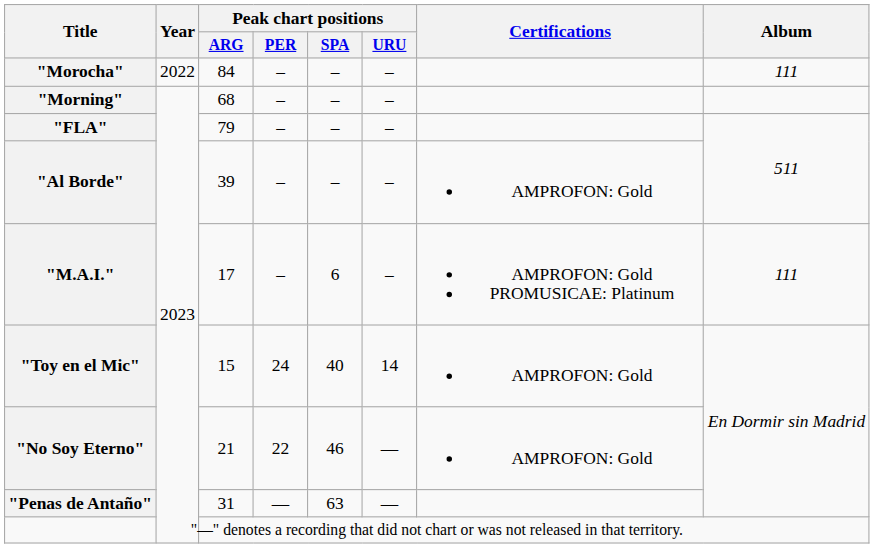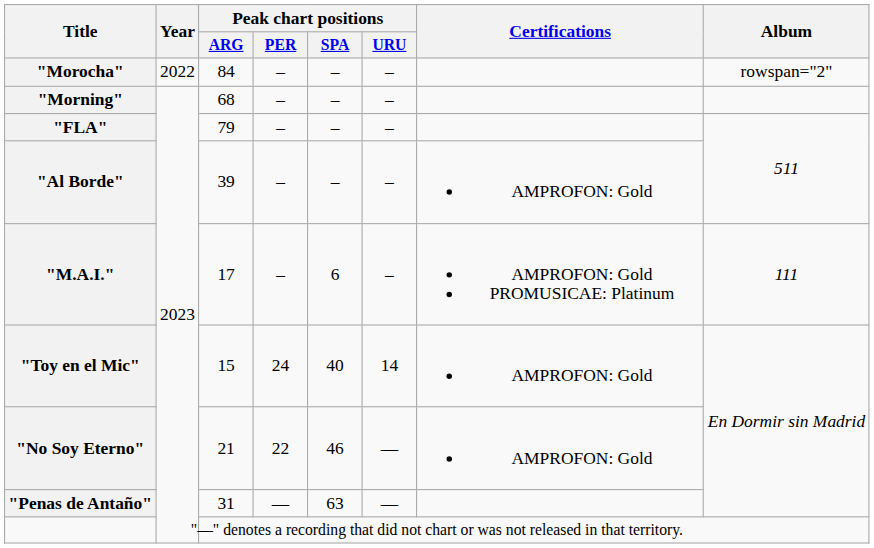"Morocha" | Album: 111 -> rowspan="2"
